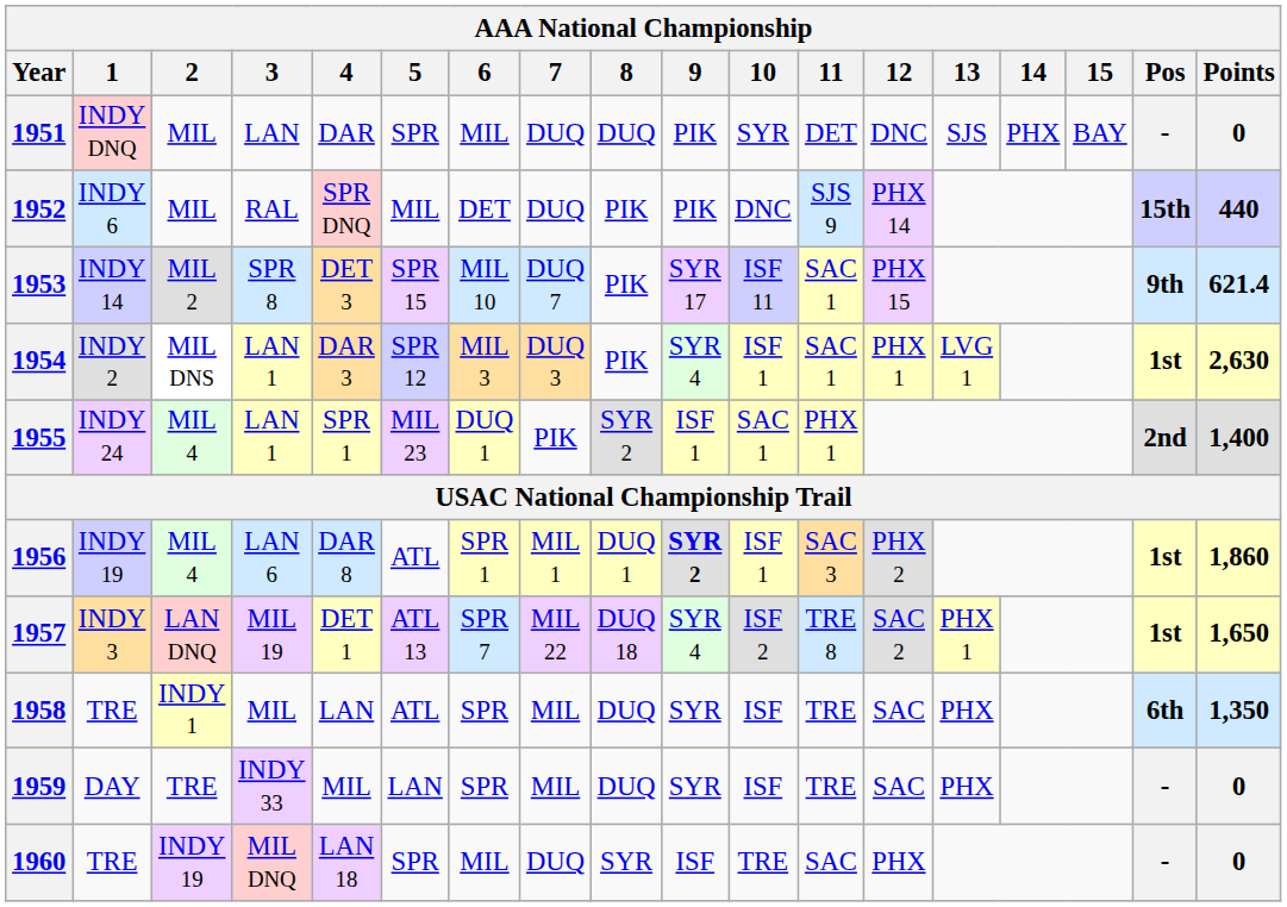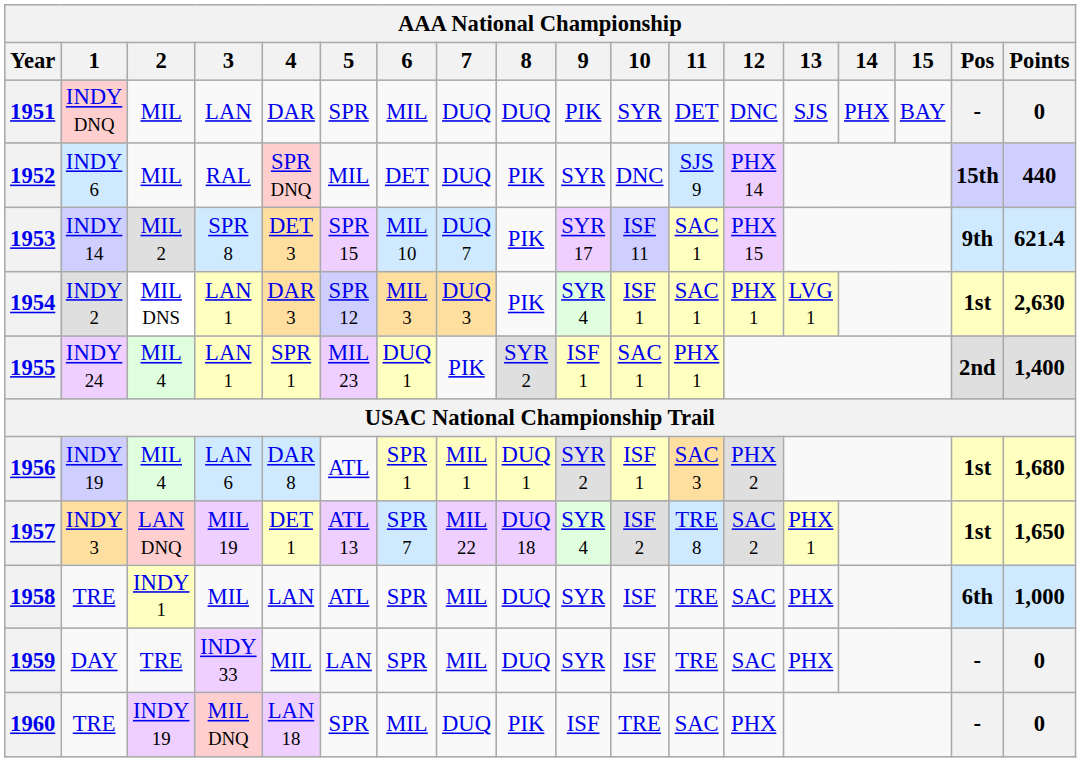1952 | 9: PIK -> SYR
1956 | 9: bold -> normal
1956 | Points: 1,860 -> 1,680
1958 | Points: 1,350 -> 1,000
1960 | 8: SYR -> PIK
